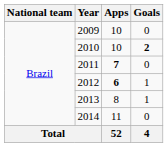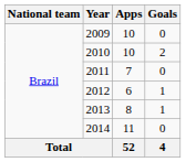2010 | Goals: bold -> normal
2011 | Apps: bold -> normal
2012 | Apps: bold -> normal
